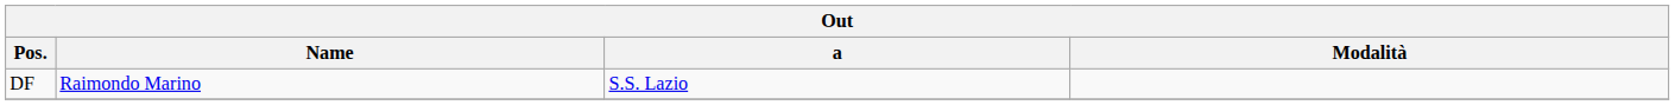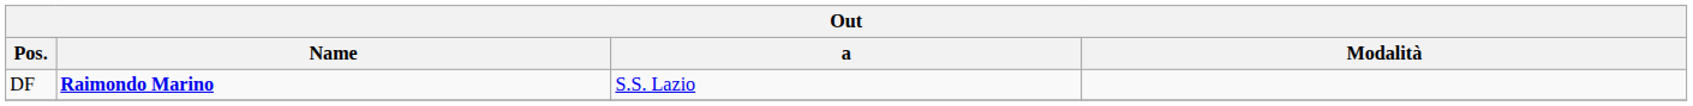DF | Name: normal -> bold
